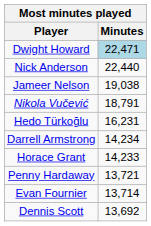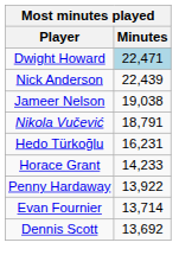Nick Anderson | Minutes: 22,440 -> 22,439
- row: Darrell Armstrong | 14,234
Penny Hardaway | Minutes: 13,721 -> 13,922
